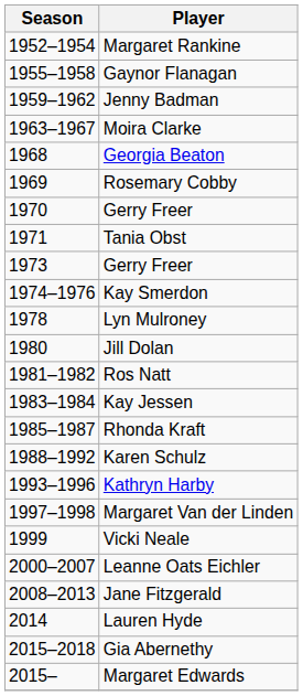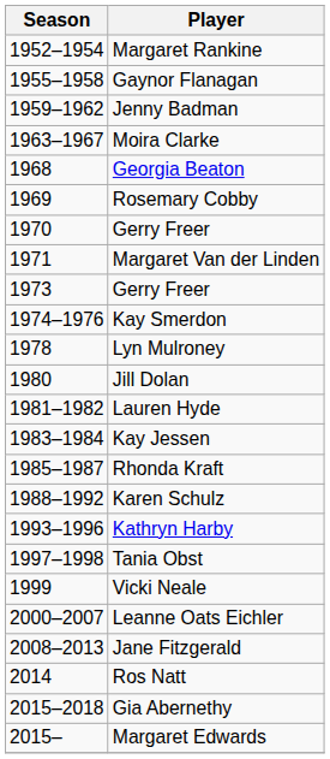row 9 | Player: Tania Obst -> Margaret Van der Linden
row 14 | Player: Ros Natt -> Lauren Hyde
row 19 | Player: Margaret Van der Linden -> Tania Obst
row 23 | Player: Lauren Hyde -> Ros Natt
